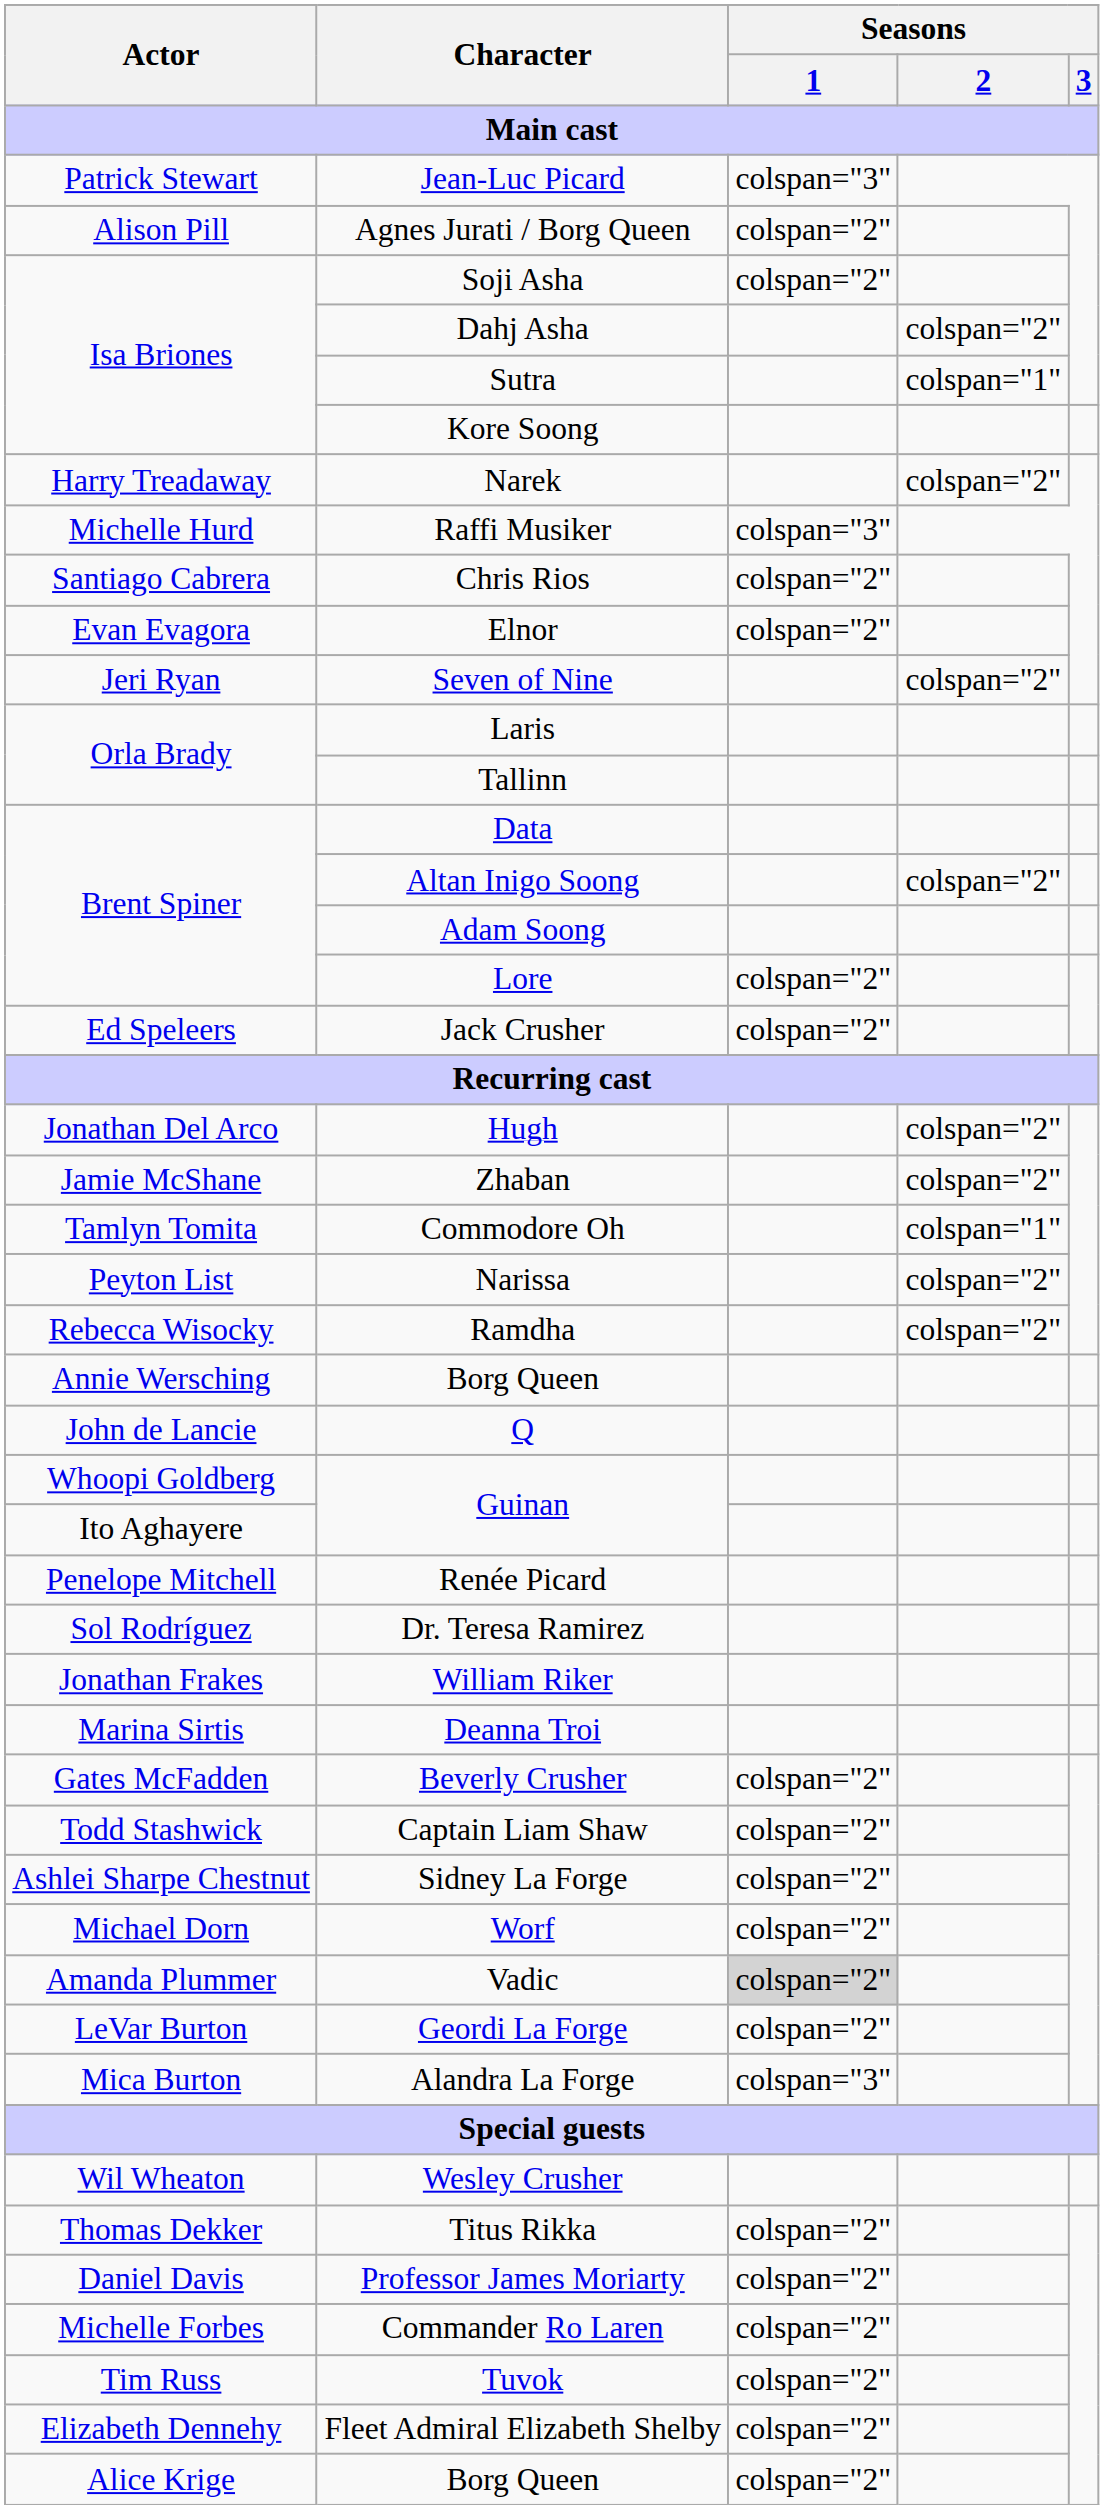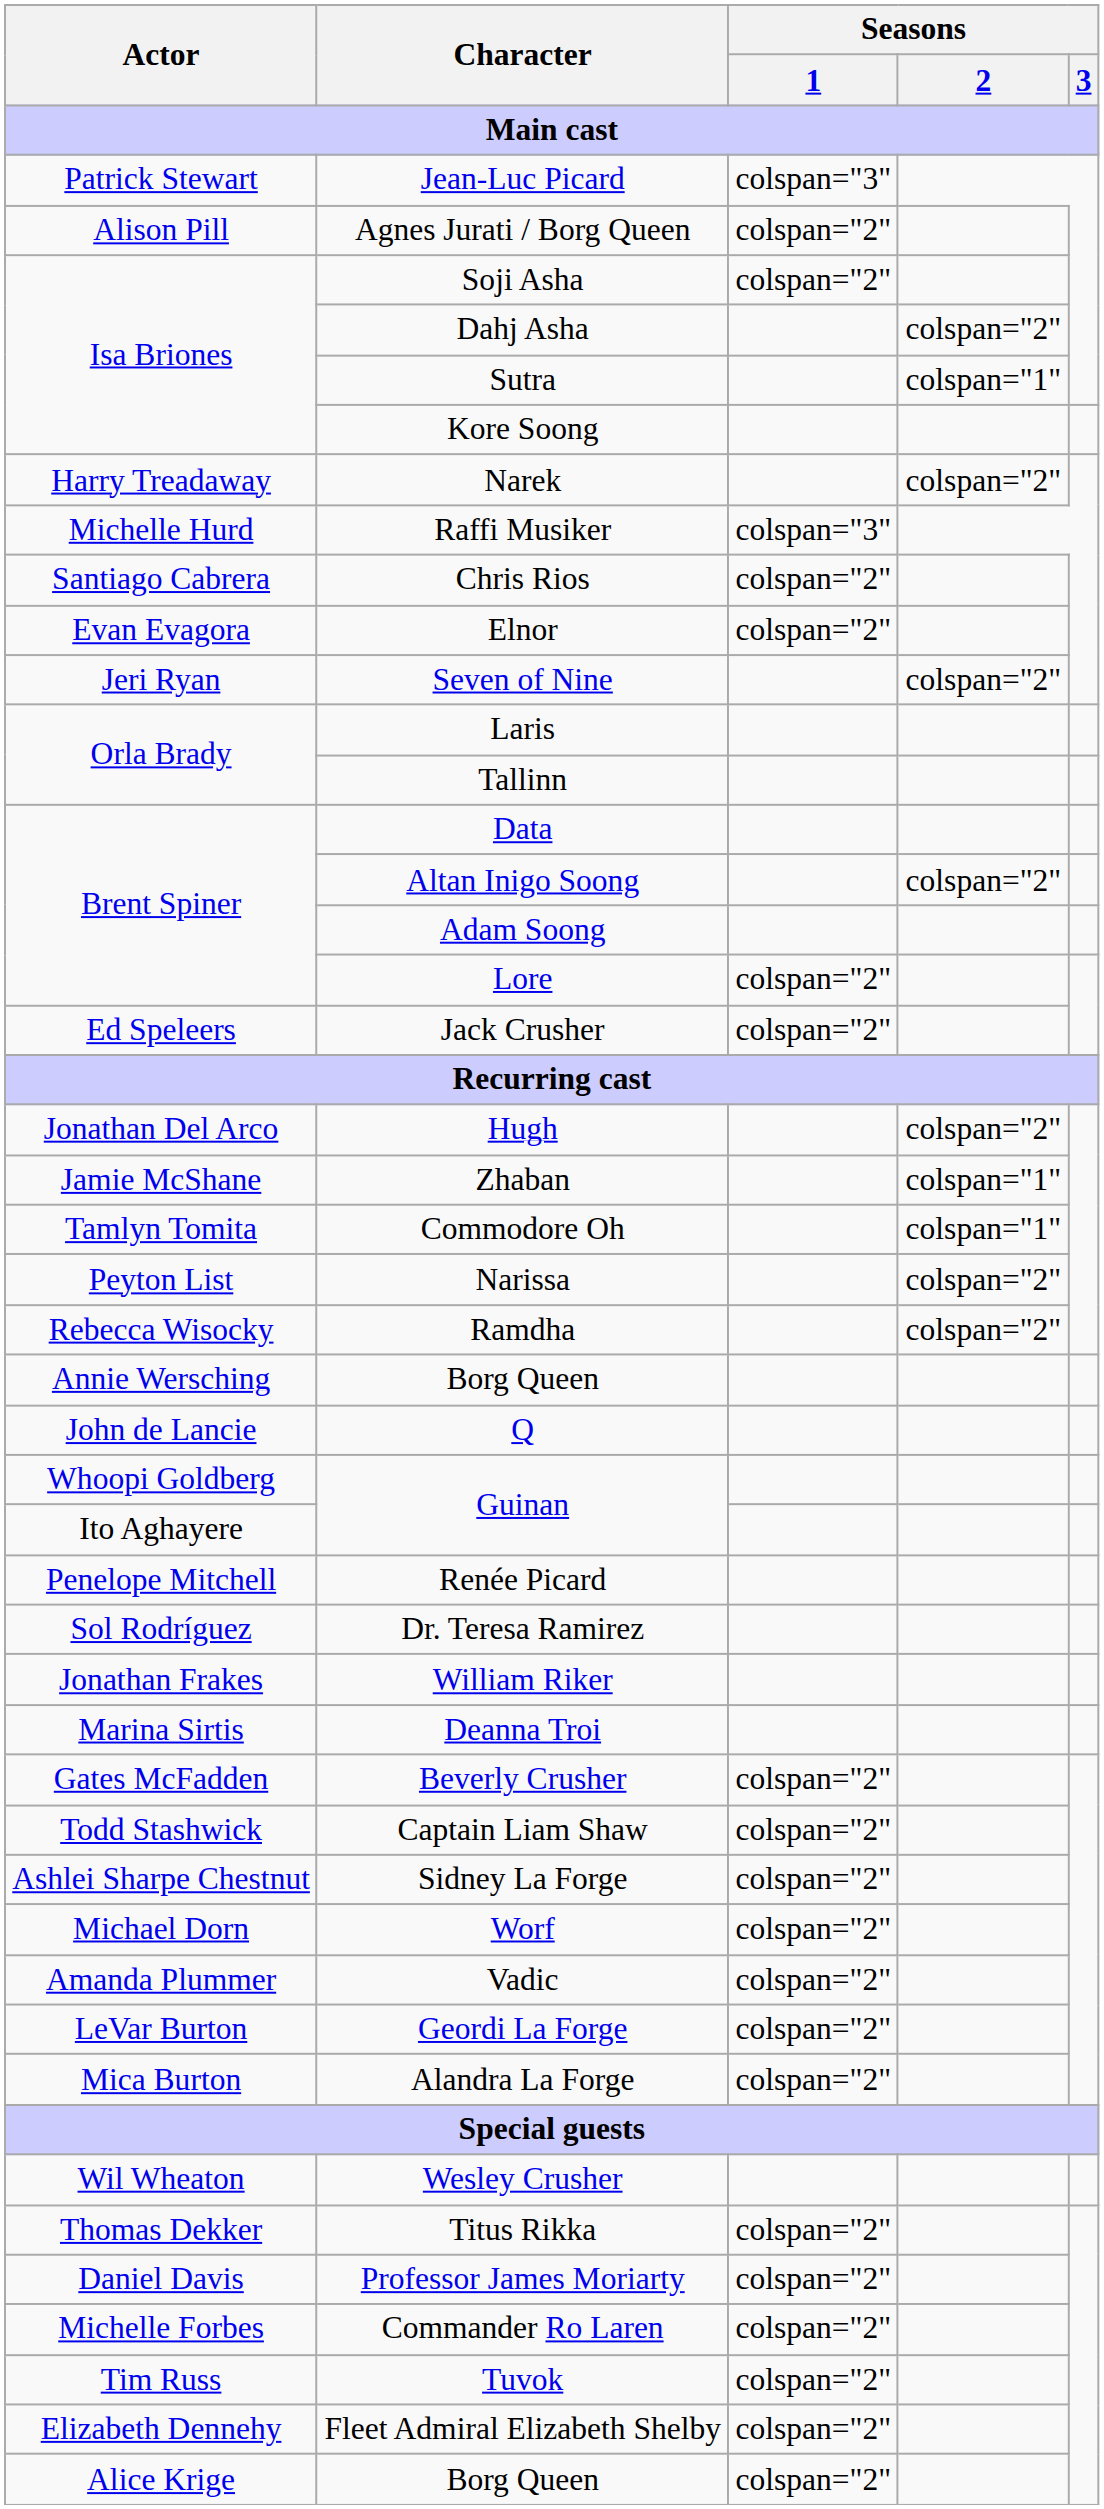Zhaban | Seasons / 2: colspan="2" -> colspan="1"
Vadic | Seasons / 1: lightgrey background -> no background
Alandra La Forge | Seasons / 1: colspan="3" -> colspan="2"
